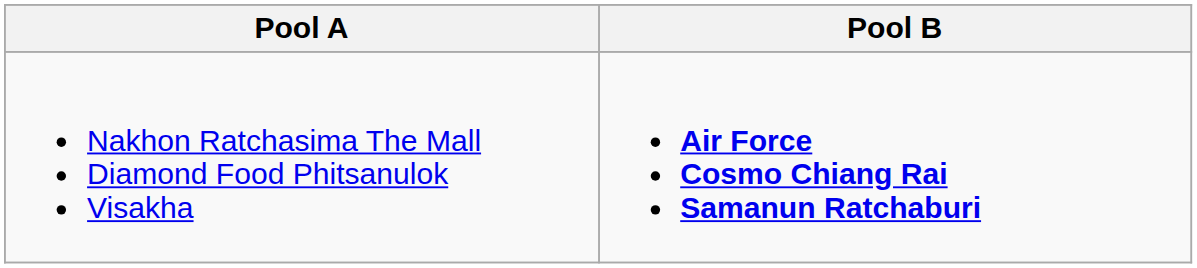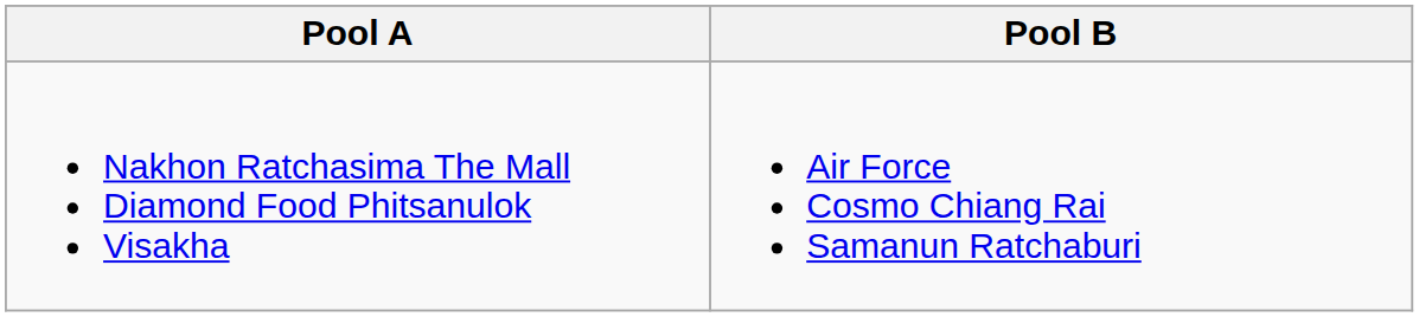Nakhon Ratchasima The Mall Diamond Food Phitsanulok Visakha | Pool B: bold -> normal
